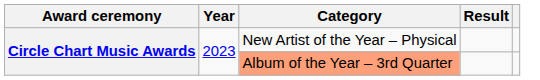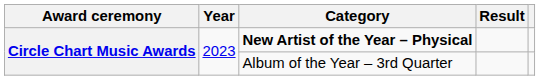New Artist of the Year – Physical | Category: normal -> bold
Album of the Year – 3rd Quarter | Category: lightsalmon background -> no background
